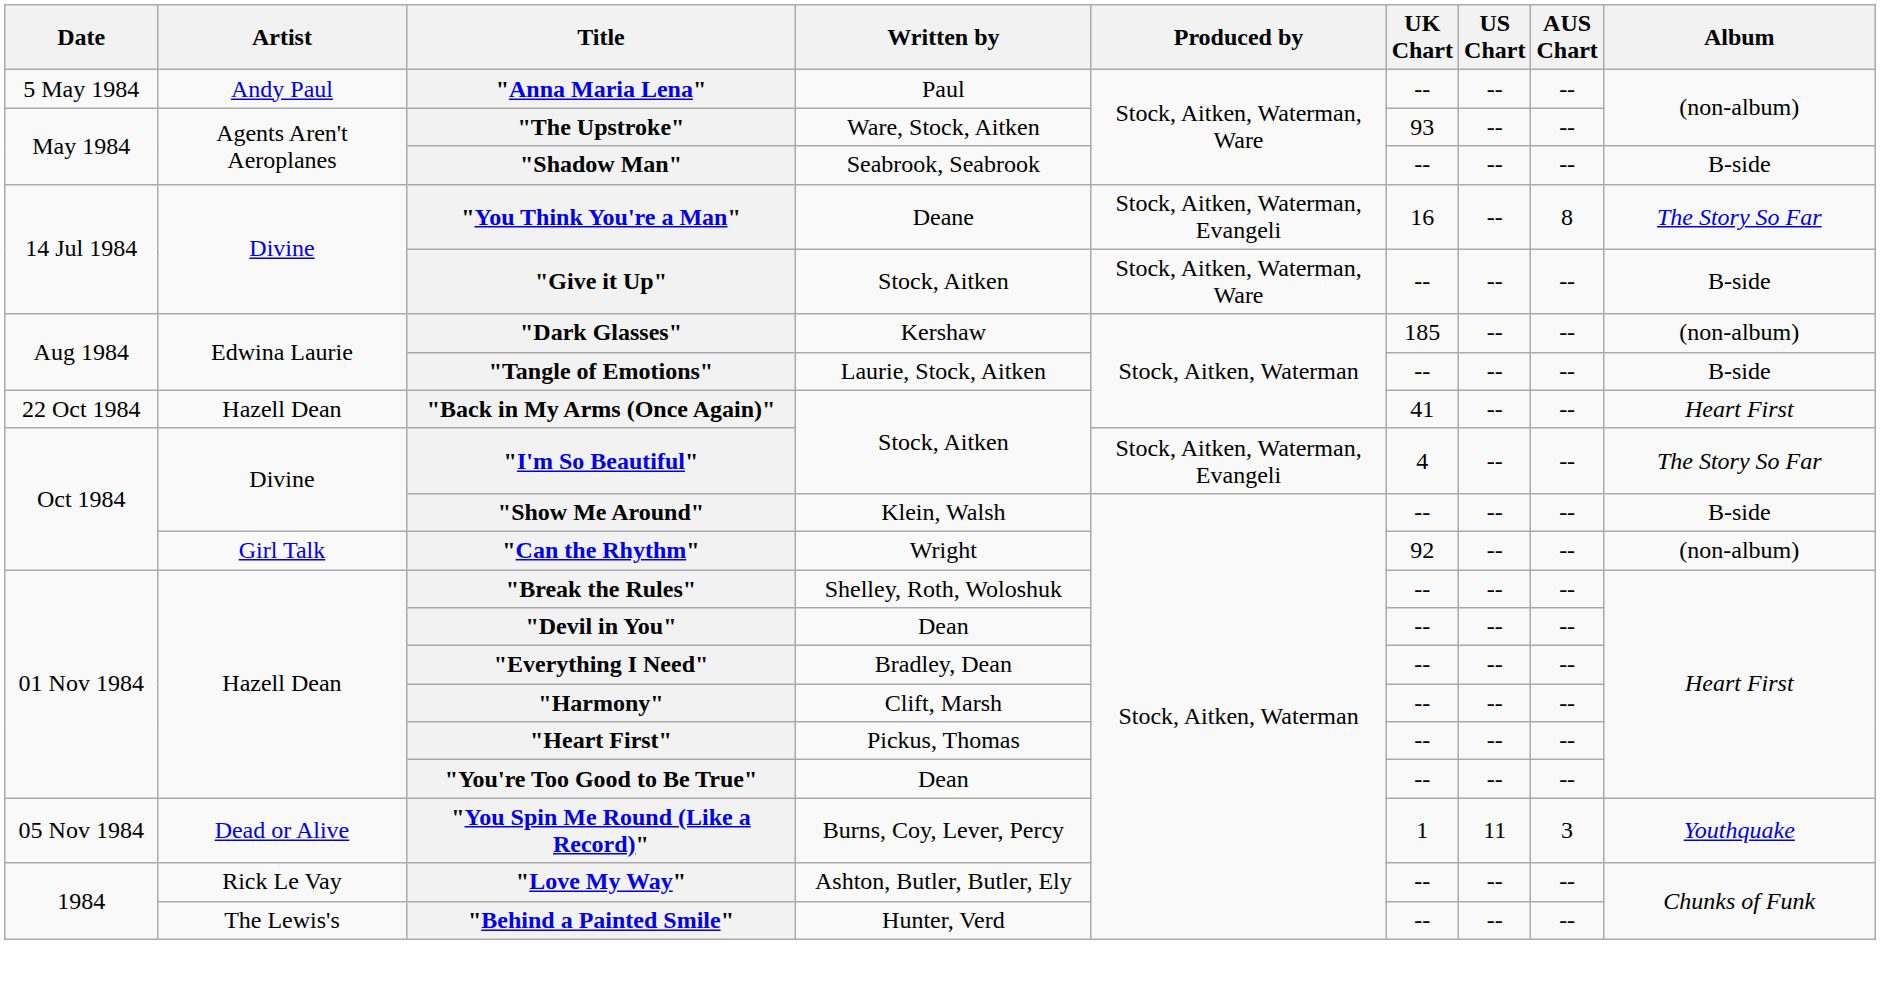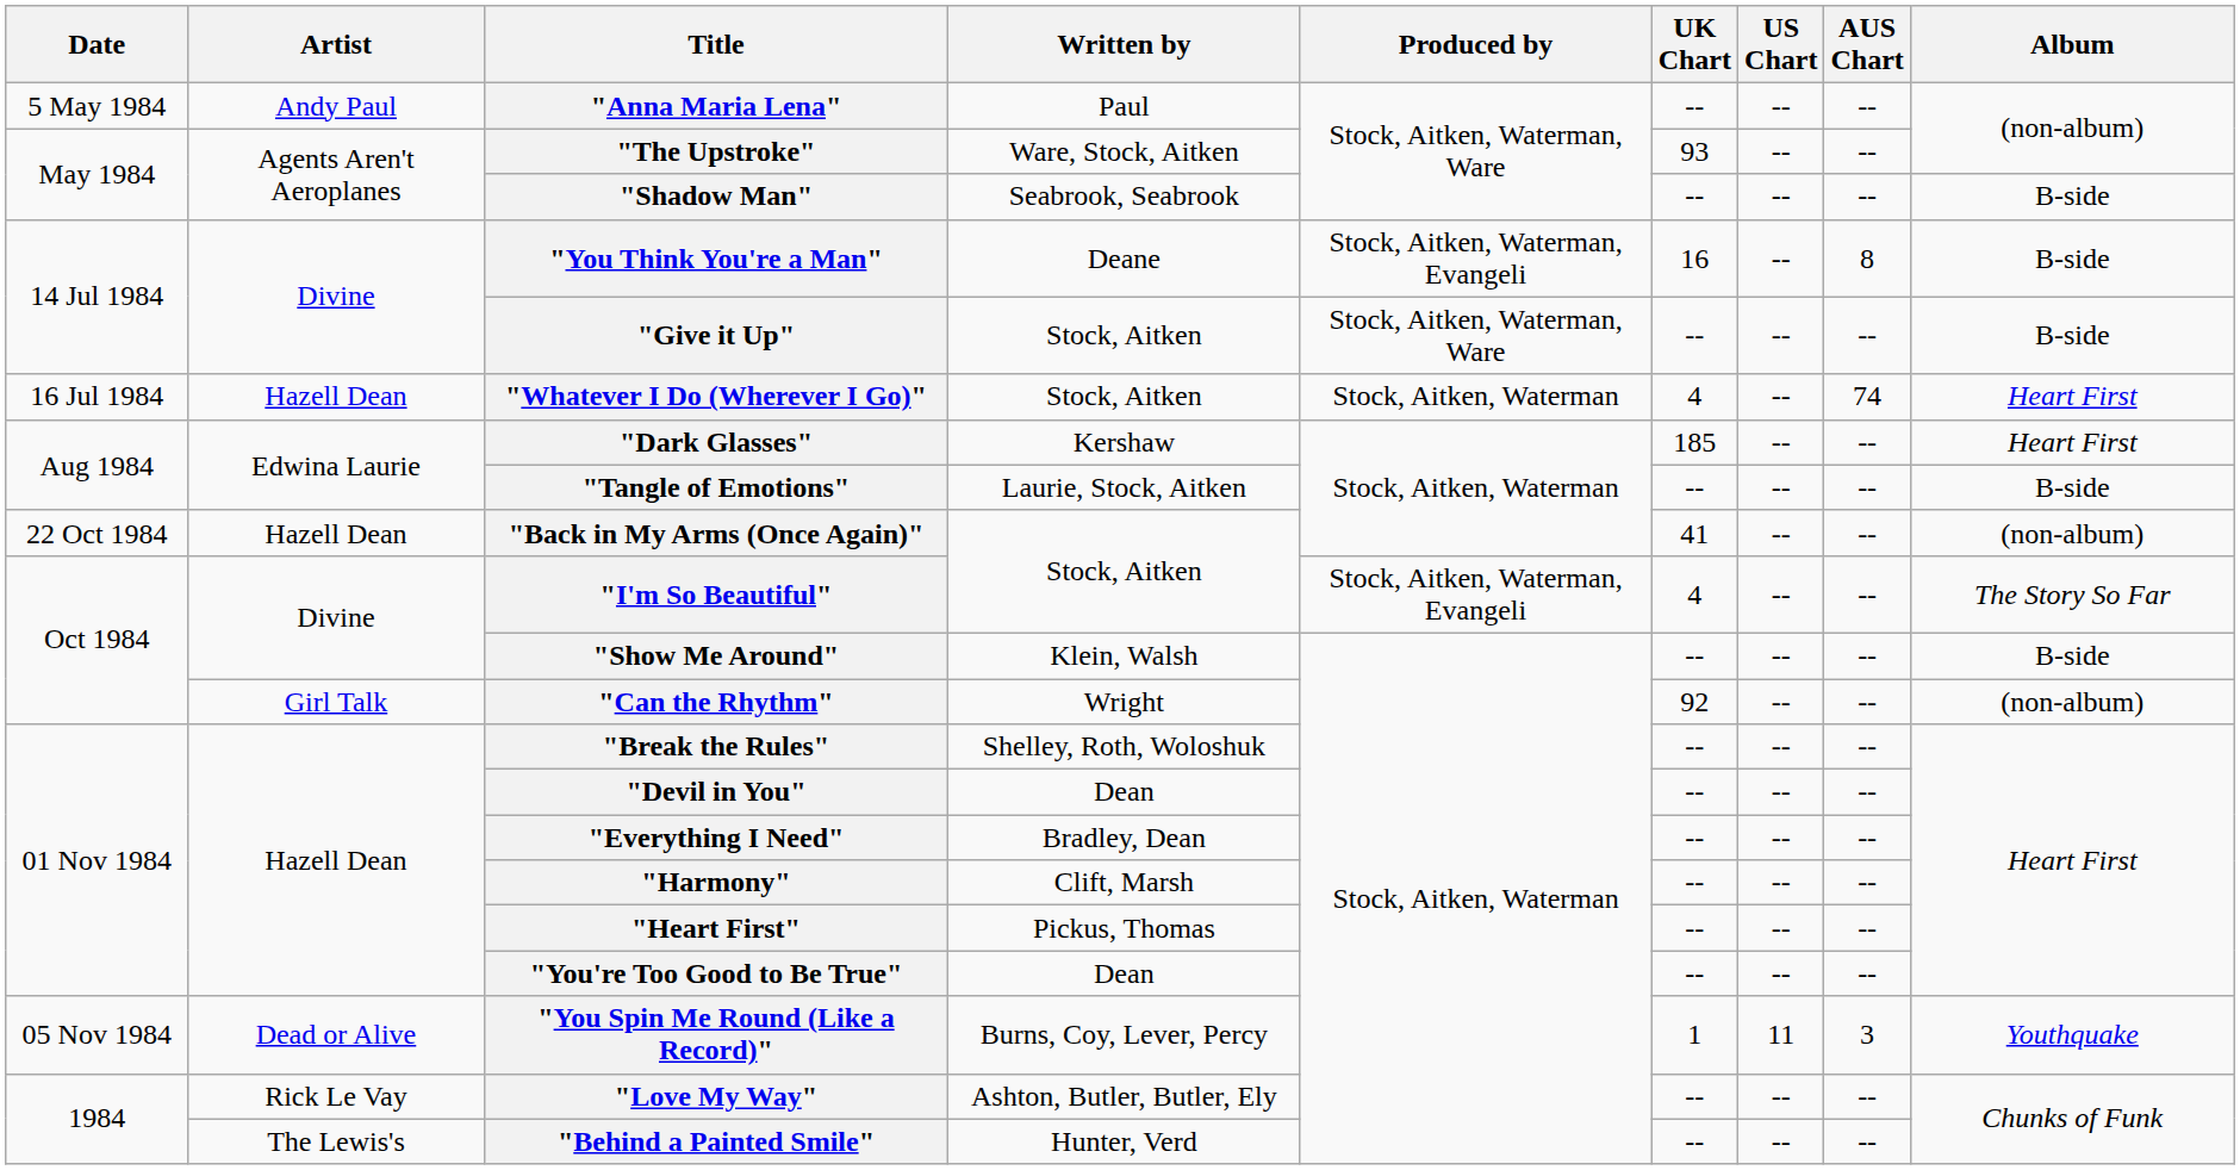"You Think You're a Man" | Album: The Story So Far -> B-side
+ row: 16 Jul 1984 | Hazell Dean | "Whatever I Do (Wherever I Go)" | Stock, Aitken | Stock, Aitken, Waterman | 4 | -- | 74 | Heart First
"Dark Glasses" | Album: (non-album) -> Heart First
"Back in My Arms (Once Again)" | Album: Heart First -> (non-album)
